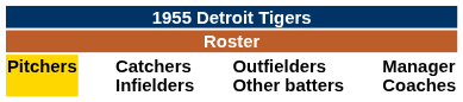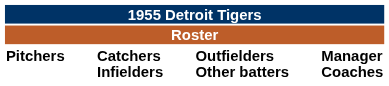Pitchers | column 1: gold background -> no background
